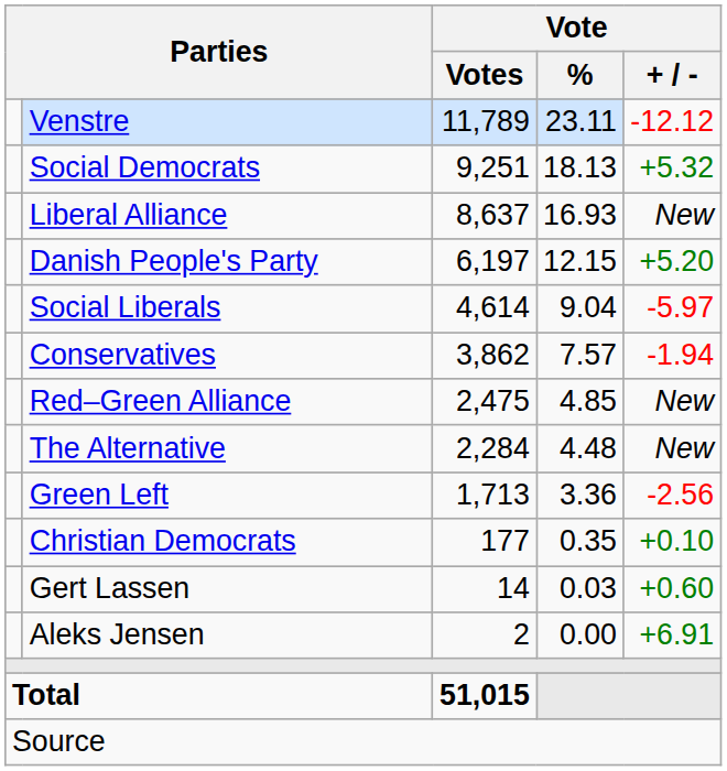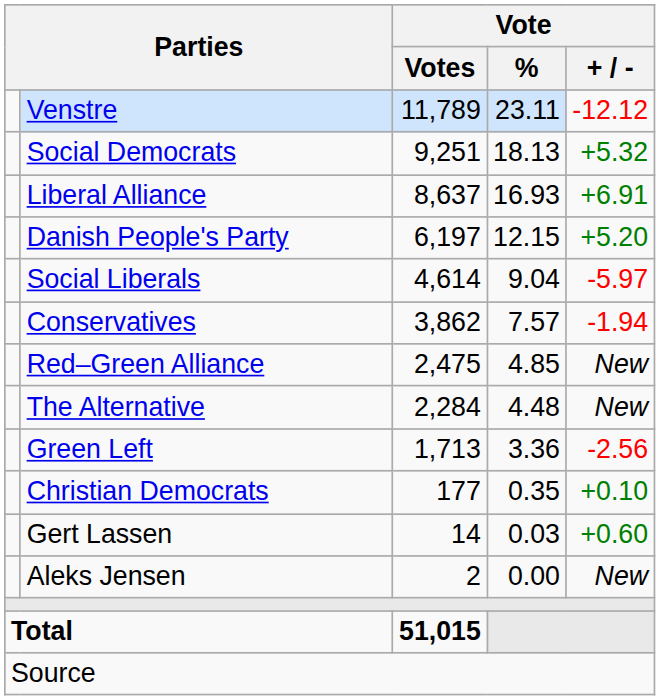Liberal Alliance | Vote / + / -: New -> +6.91
Aleks Jensen | Vote / + / -: +6.91 -> New
